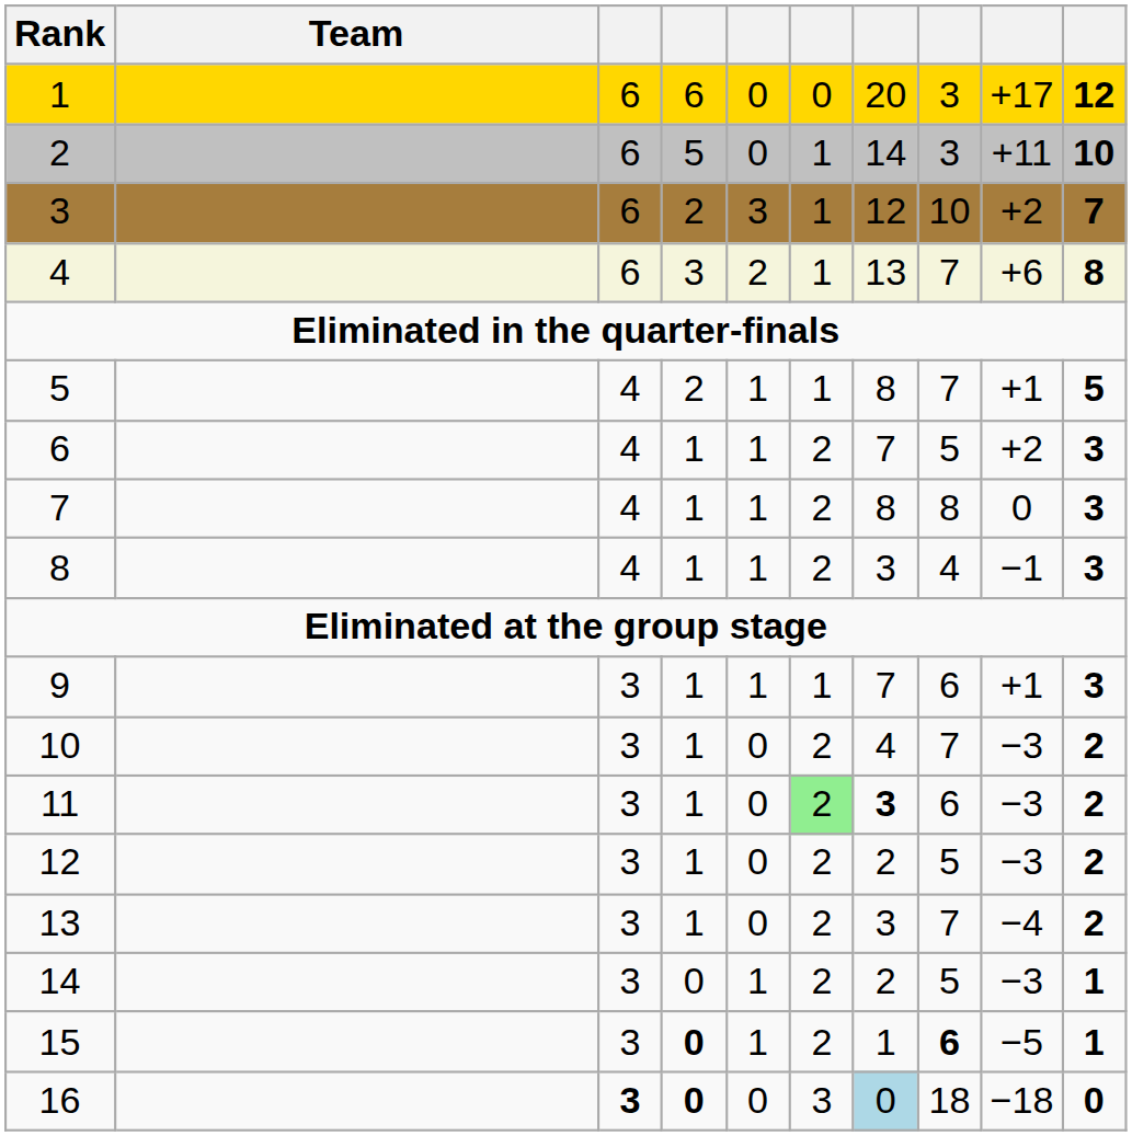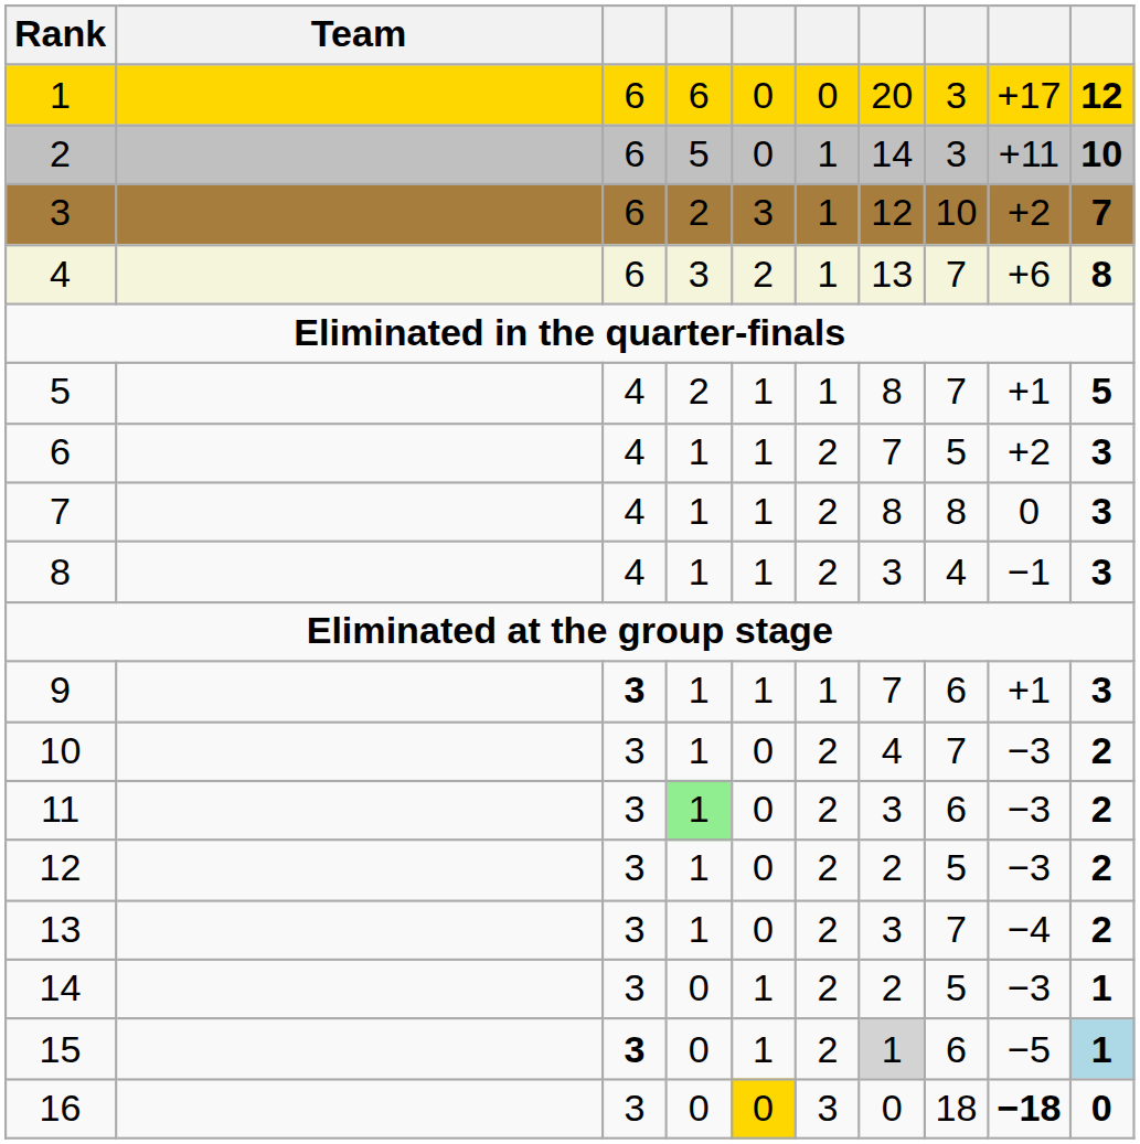9 | column 3: normal -> bold
11 | column 4: no background -> lightgreen background
11 | column 6: lightgreen background -> no background
11 | column 7: bold -> normal
15 | column 3: normal -> bold
15 | column 4: bold -> normal
15 | column 7: no background -> lightgrey background
15 | column 8: bold -> normal
15 | column 10: no background -> lightblue background
16 | column 3: bold -> normal
16 | column 4: bold -> normal
16 | column 5: no background -> gold background
16 | column 7: lightblue background -> no background
16 | column 9: normal -> bold
